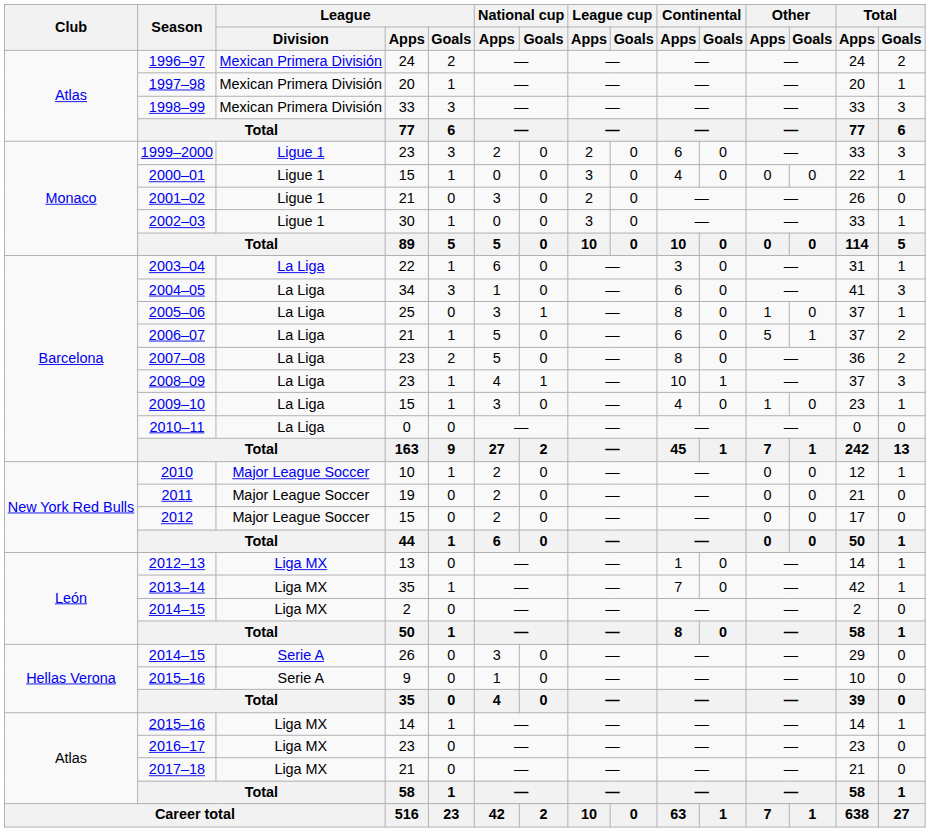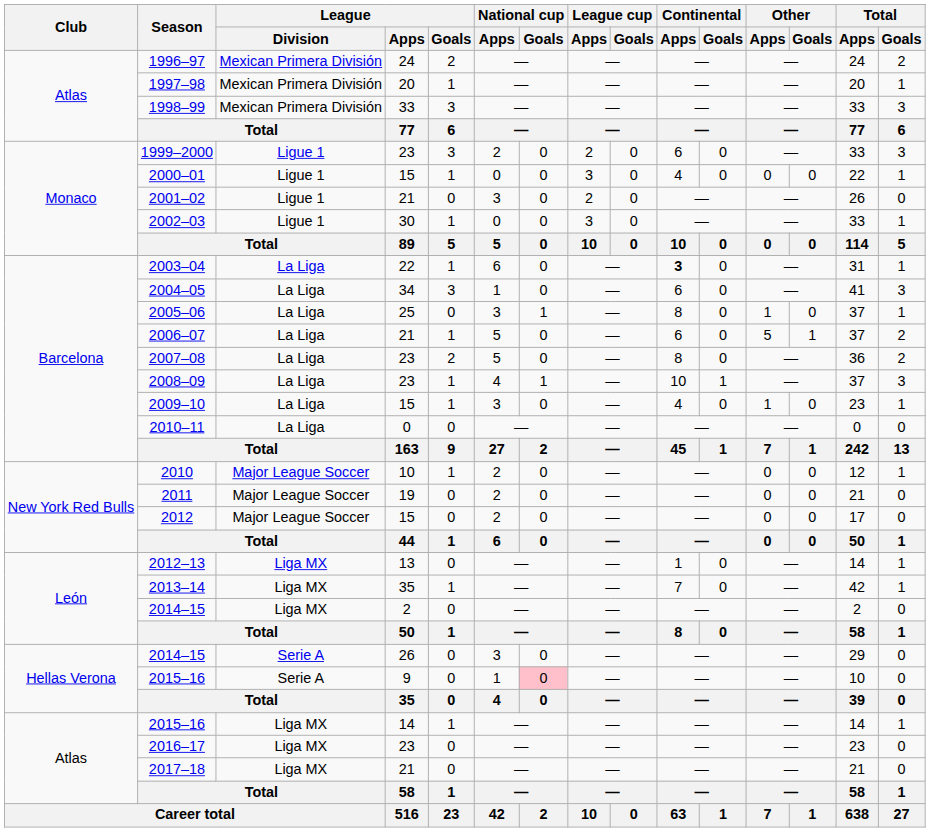2003–04 | Continental / Apps: normal -> bold
2015–16 / 9 | National cup / Goals: no background -> pink background
